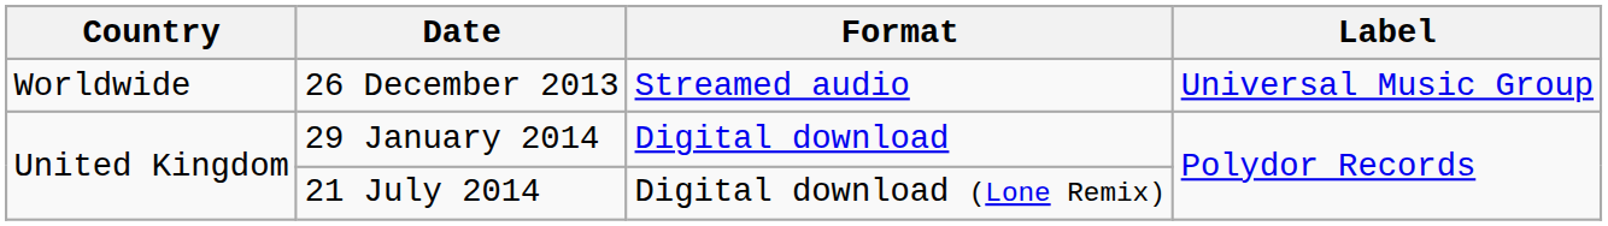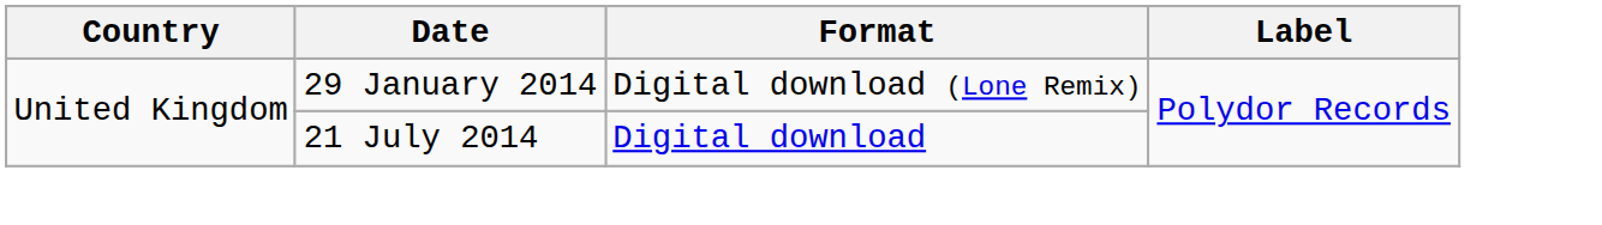- row: Worldwide | 26 December 2013 | Streamed audio | Universal Music Group
29 January 2014 | Format: Digital download -> Digital download (Lone Remix)
21 July 2014 | Format: Digital download (Lone Remix) -> Digital download
